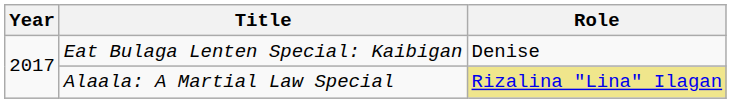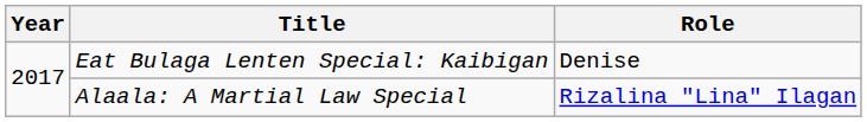Alaala: A Martial Law Special | Role: khaki background -> no background
